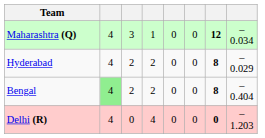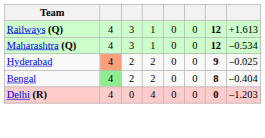+ row: Railways (Q) | 4 | 3 | 1 | 0 | 0 | 12 | +1.613
Maharashtra (Q) | column 8: –0.034 -> –0.534
Hyderabad | column 2: no background -> lightsalmon background
Hyderabad | column 7: 8 -> 9
Hyderabad | column 8: –0.029 -> –0.025
